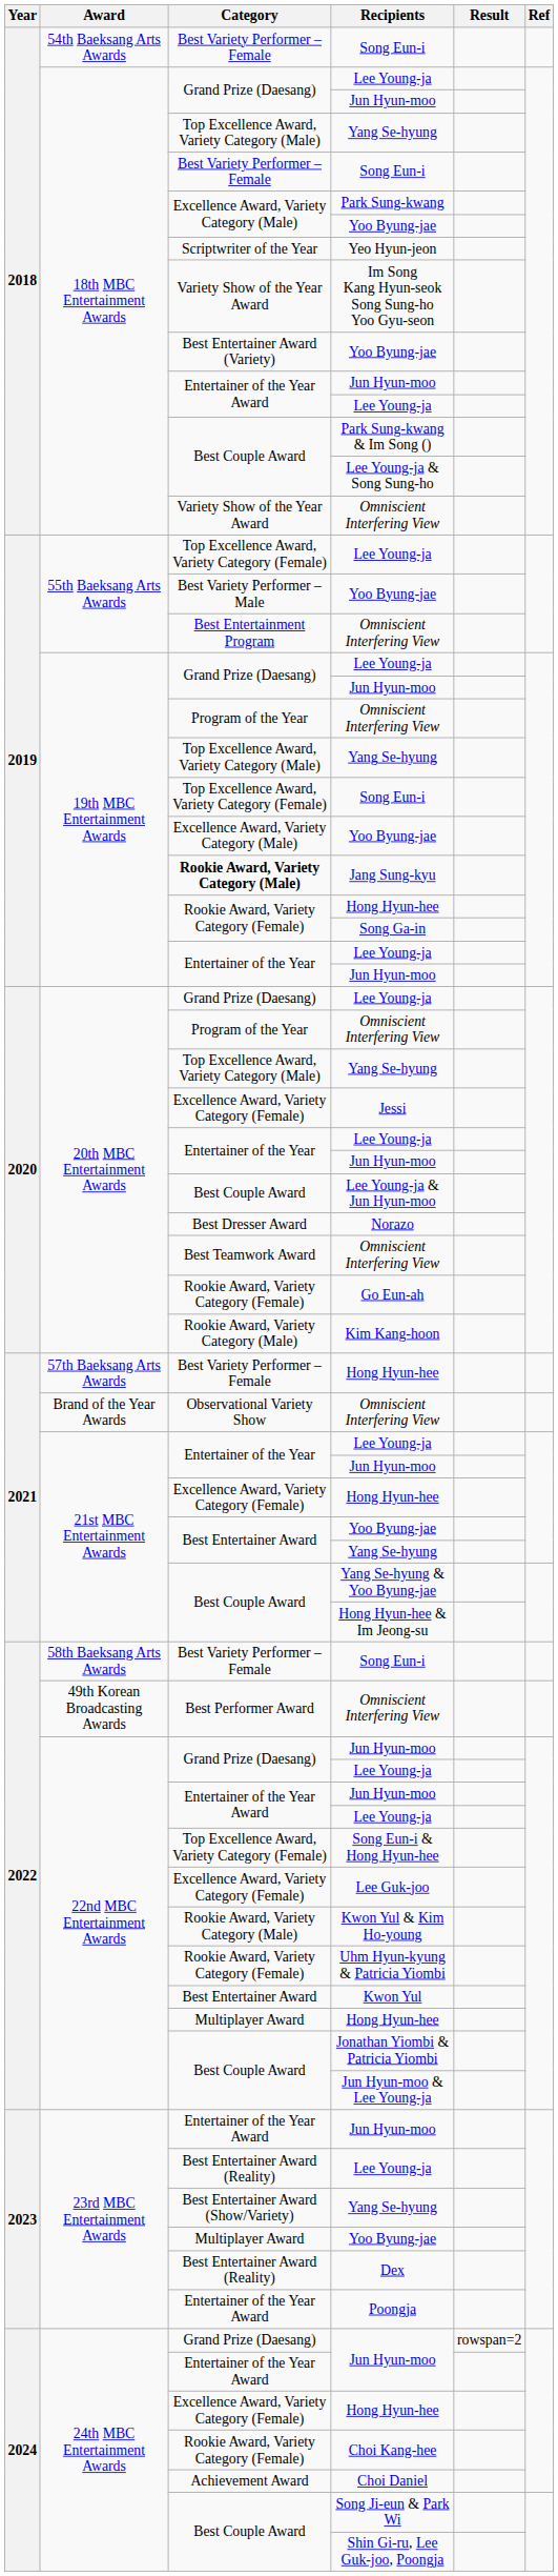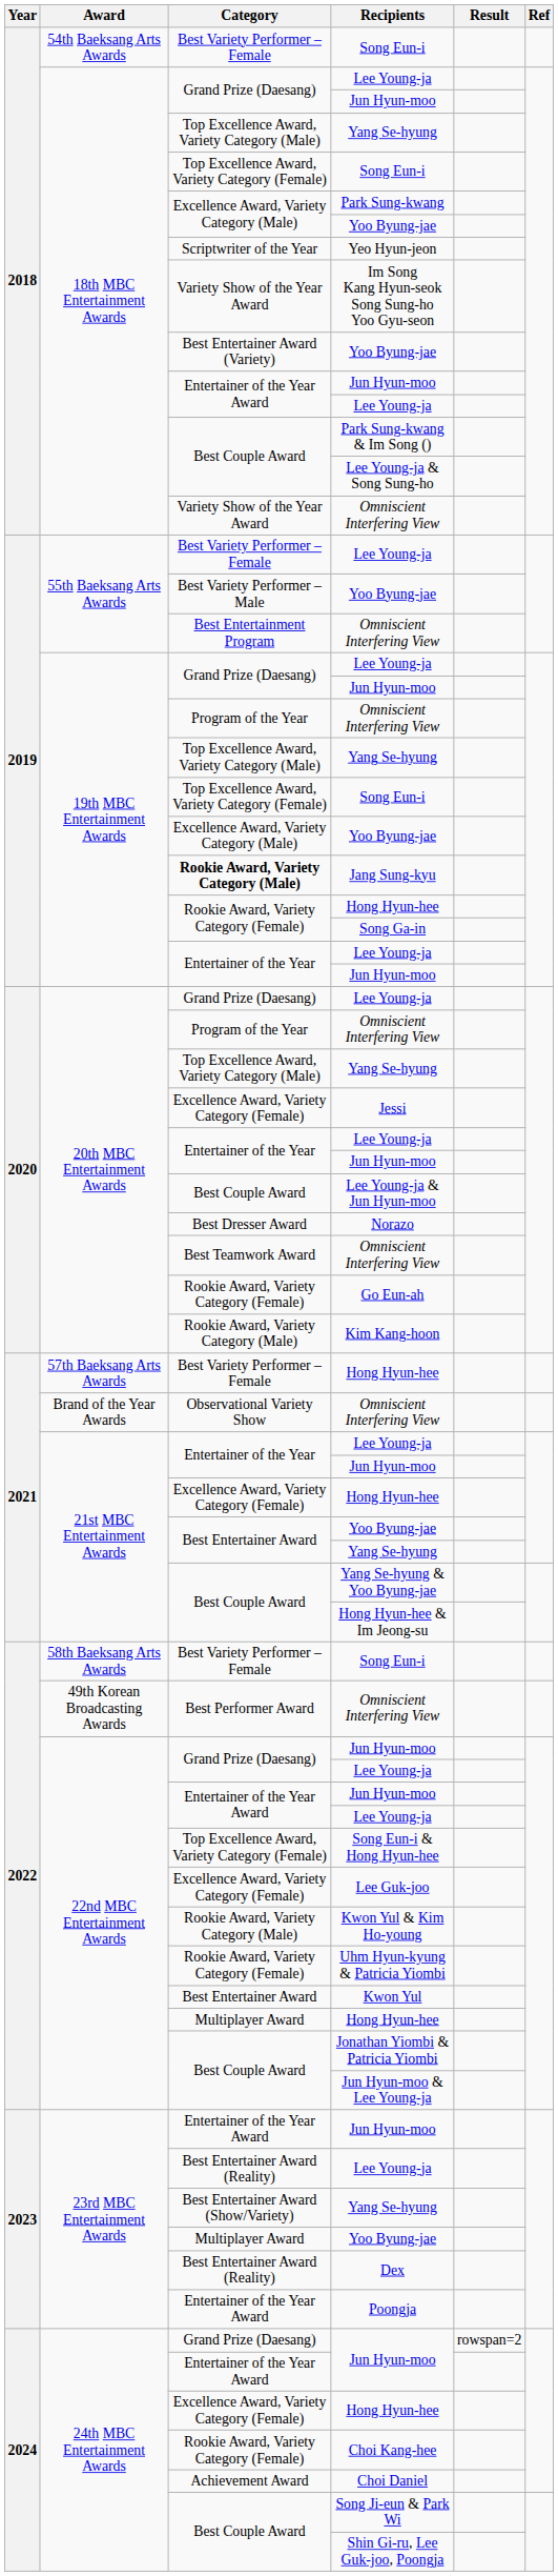18th MBC Entertainment Awards / Song Eun-i | Category: Best Variety Performer – Female -> Top Excellence Award, Variety Category (Female)
55th Baeksang Arts Awards / Lee Young-ja | Category: Top Excellence Award, Variety Category (Female) -> Best Variety Performer – Female
